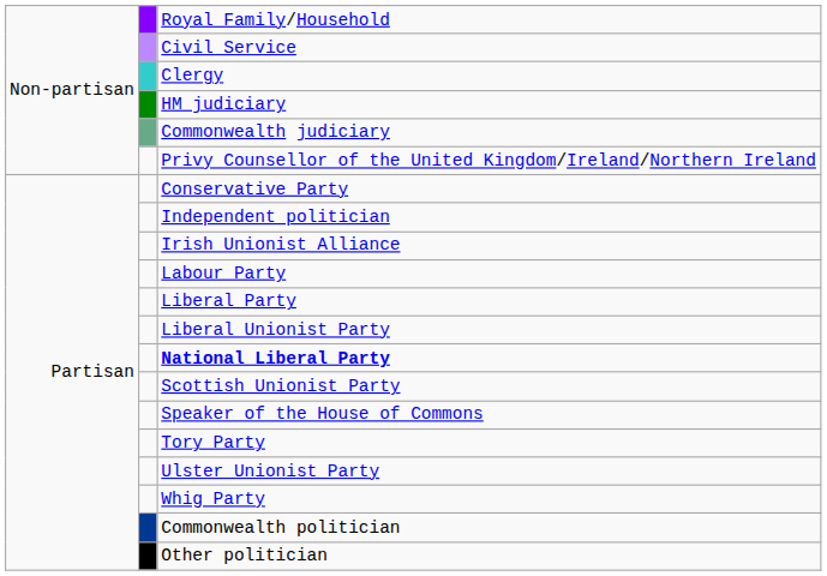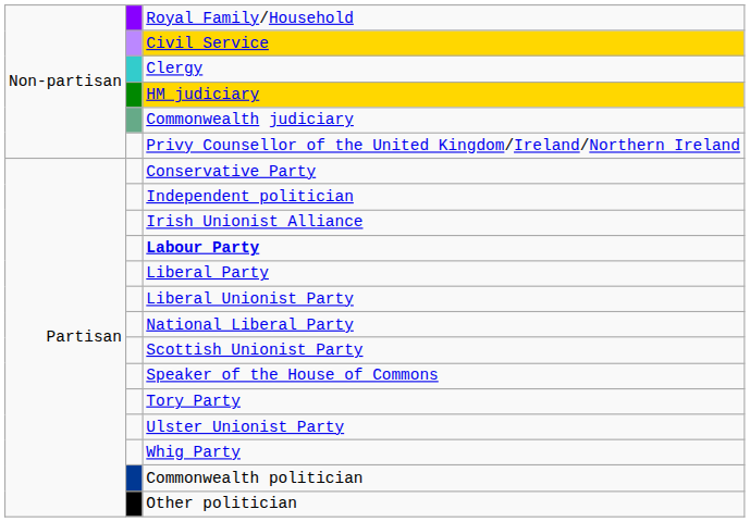Civil Service | column 3: no background -> gold background
HM judiciary | column 3: no background -> gold background
Labour Party | column 3: normal -> bold
National Liberal Party | column 3: bold -> normal
